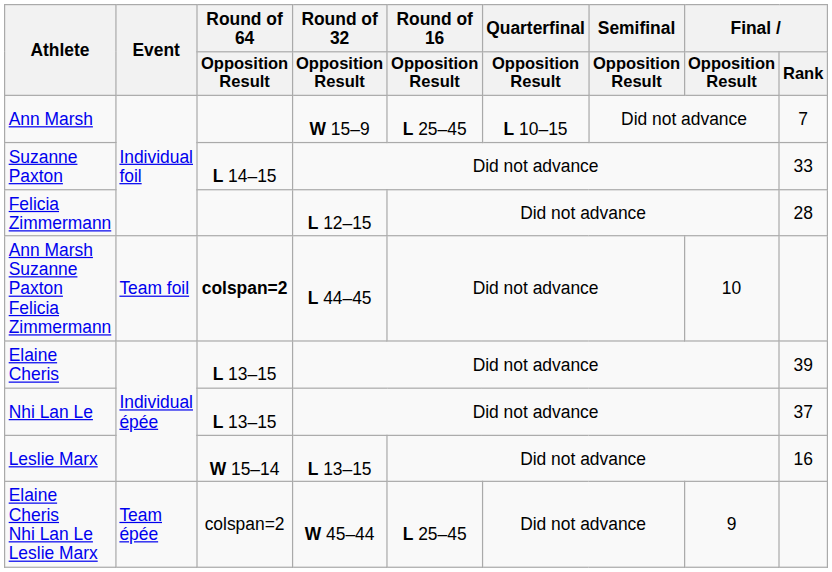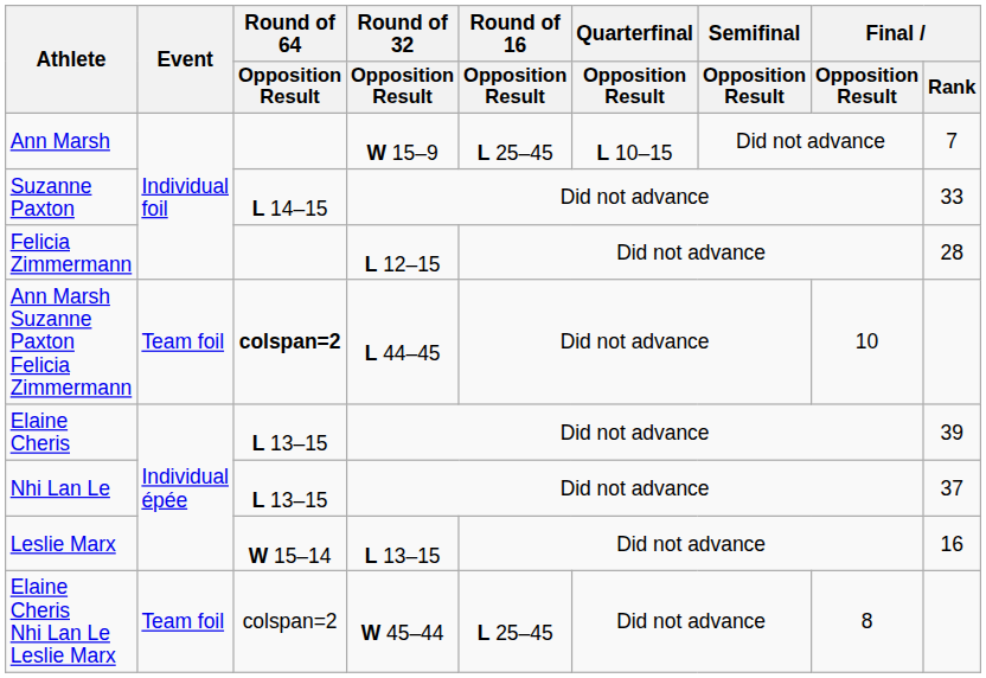Elaine Cheris Nhi Lan Le Leslie Marx | Event: Team épée -> Team foil
Elaine Cheris Nhi Lan Le Leslie Marx | Final / Opposition Result: 9 -> 8
